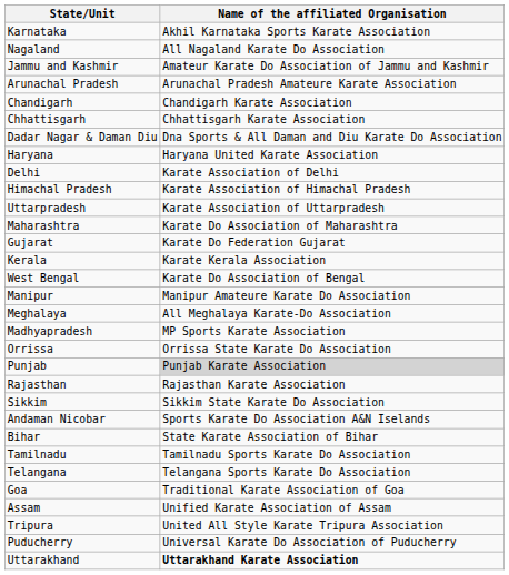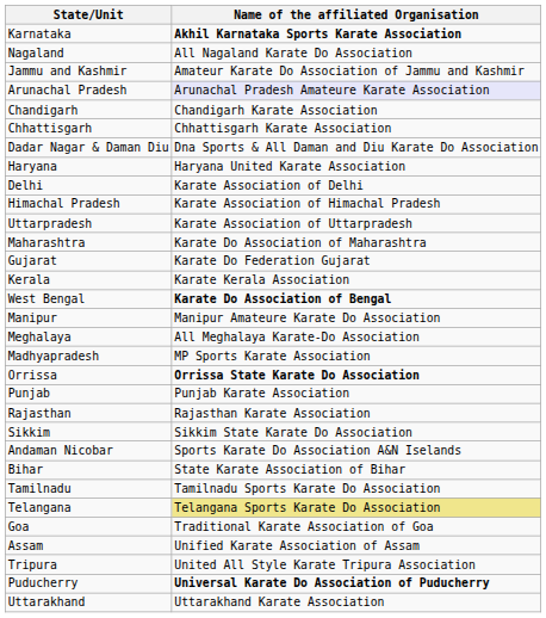Karnataka | Name of the affiliated Organisation: normal -> bold
Arunachal Pradesh | Name of the affiliated Organisation: no background -> lavender background
West Bengal | Name of the affiliated Organisation: normal -> bold
Orrissa | Name of the affiliated Organisation: normal -> bold
Punjab | Name of the affiliated Organisation: lightgrey background -> no background
Telangana | Name of the affiliated Organisation: no background -> khaki background
Puducherry | Name of the affiliated Organisation: normal -> bold
Uttarakhand | Name of the affiliated Organisation: bold -> normal
